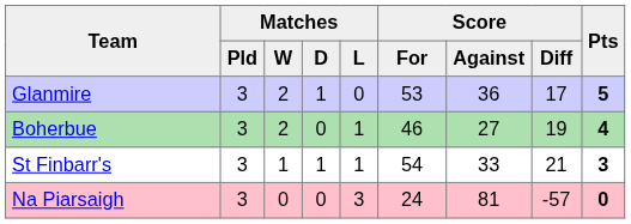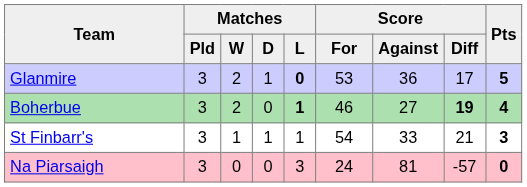Glanmire | Matches / L: normal -> bold
Boherbue | Matches / L: normal -> bold
Boherbue | Score / Diff: normal -> bold
